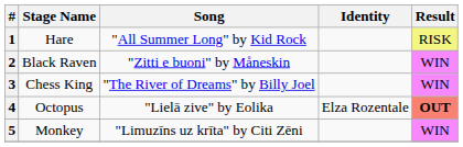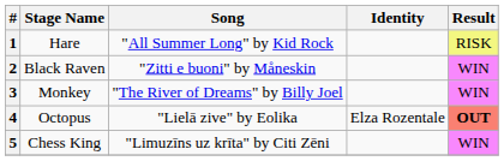3 | Stage Name: Chess King -> Monkey
5 | Stage Name: Monkey -> Chess King
